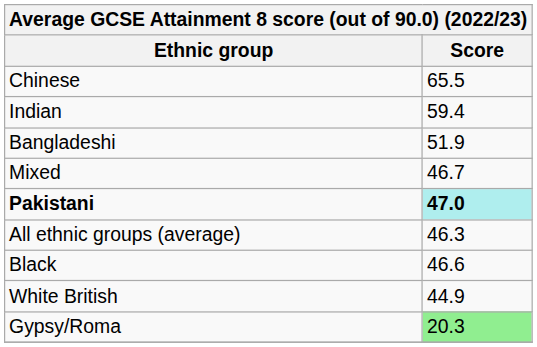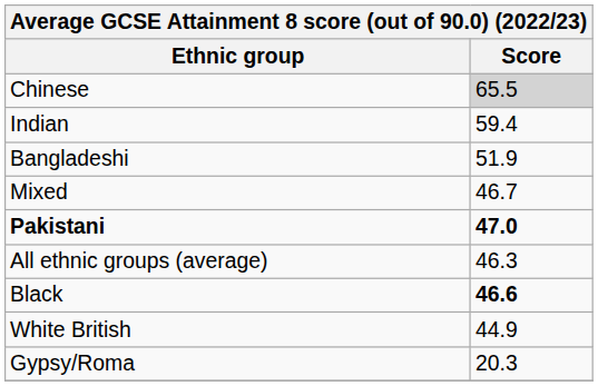Chinese | Score: no background -> lightgrey background
Pakistani | Score: paleturquoise background -> no background
Black | Score: normal -> bold
Gypsy/Roma | Score: lightgreen background -> no background
